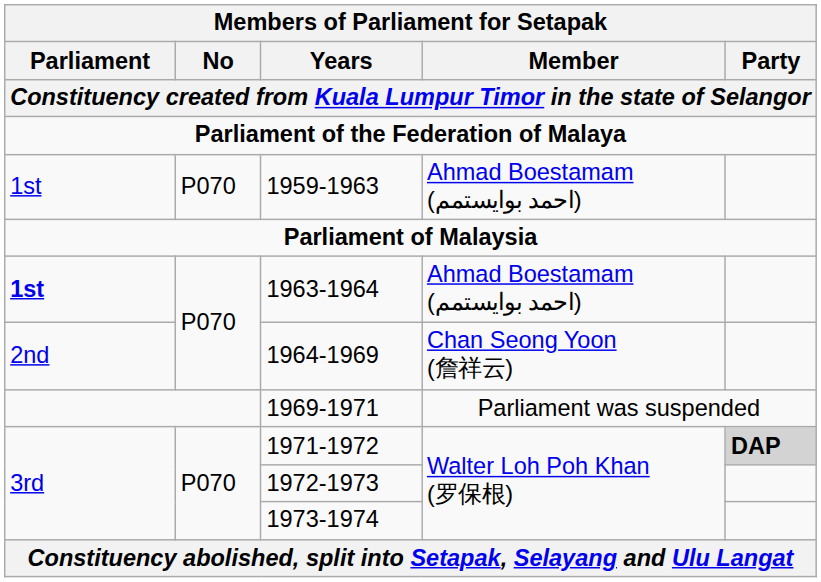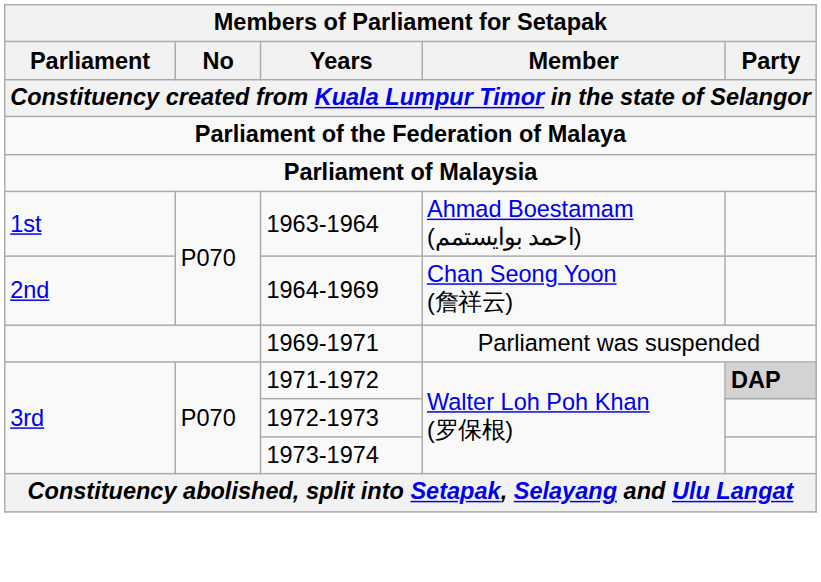- row: 1st | P070 | 1959-1963 | Ahmad Boestamam (احمد بوايستمم)
1963-1964 | Parliament: bold -> normal
